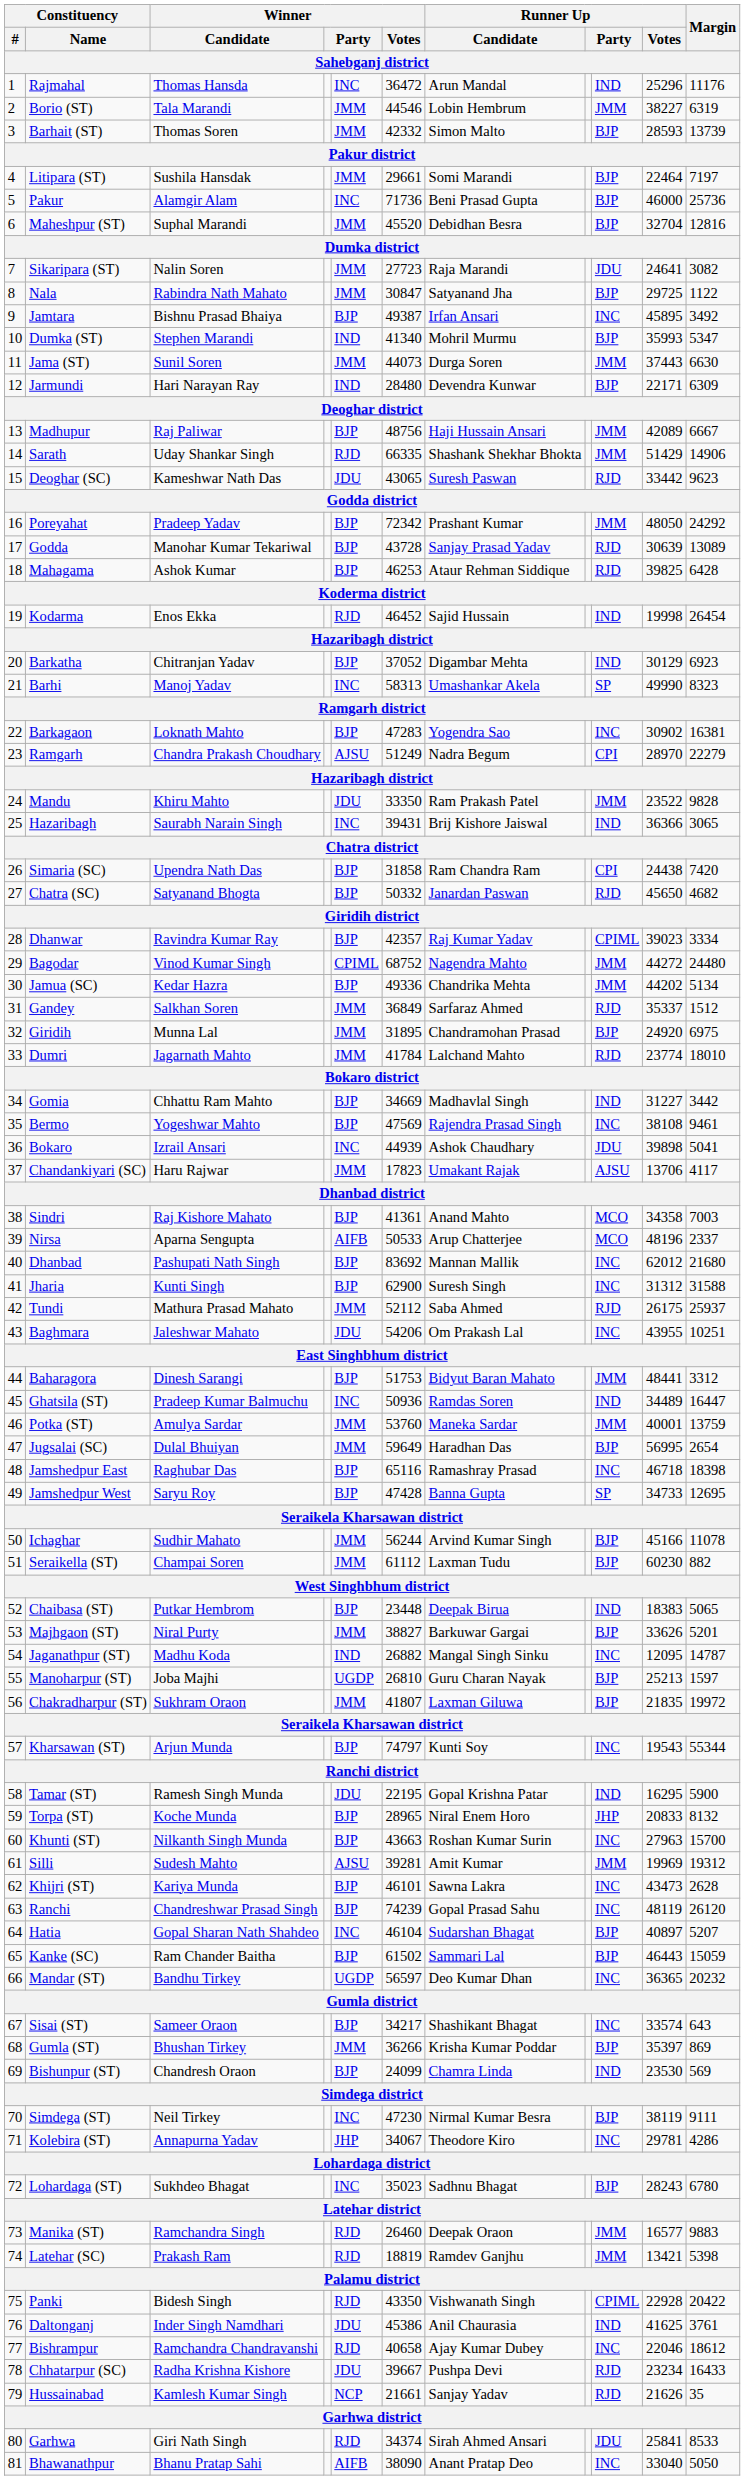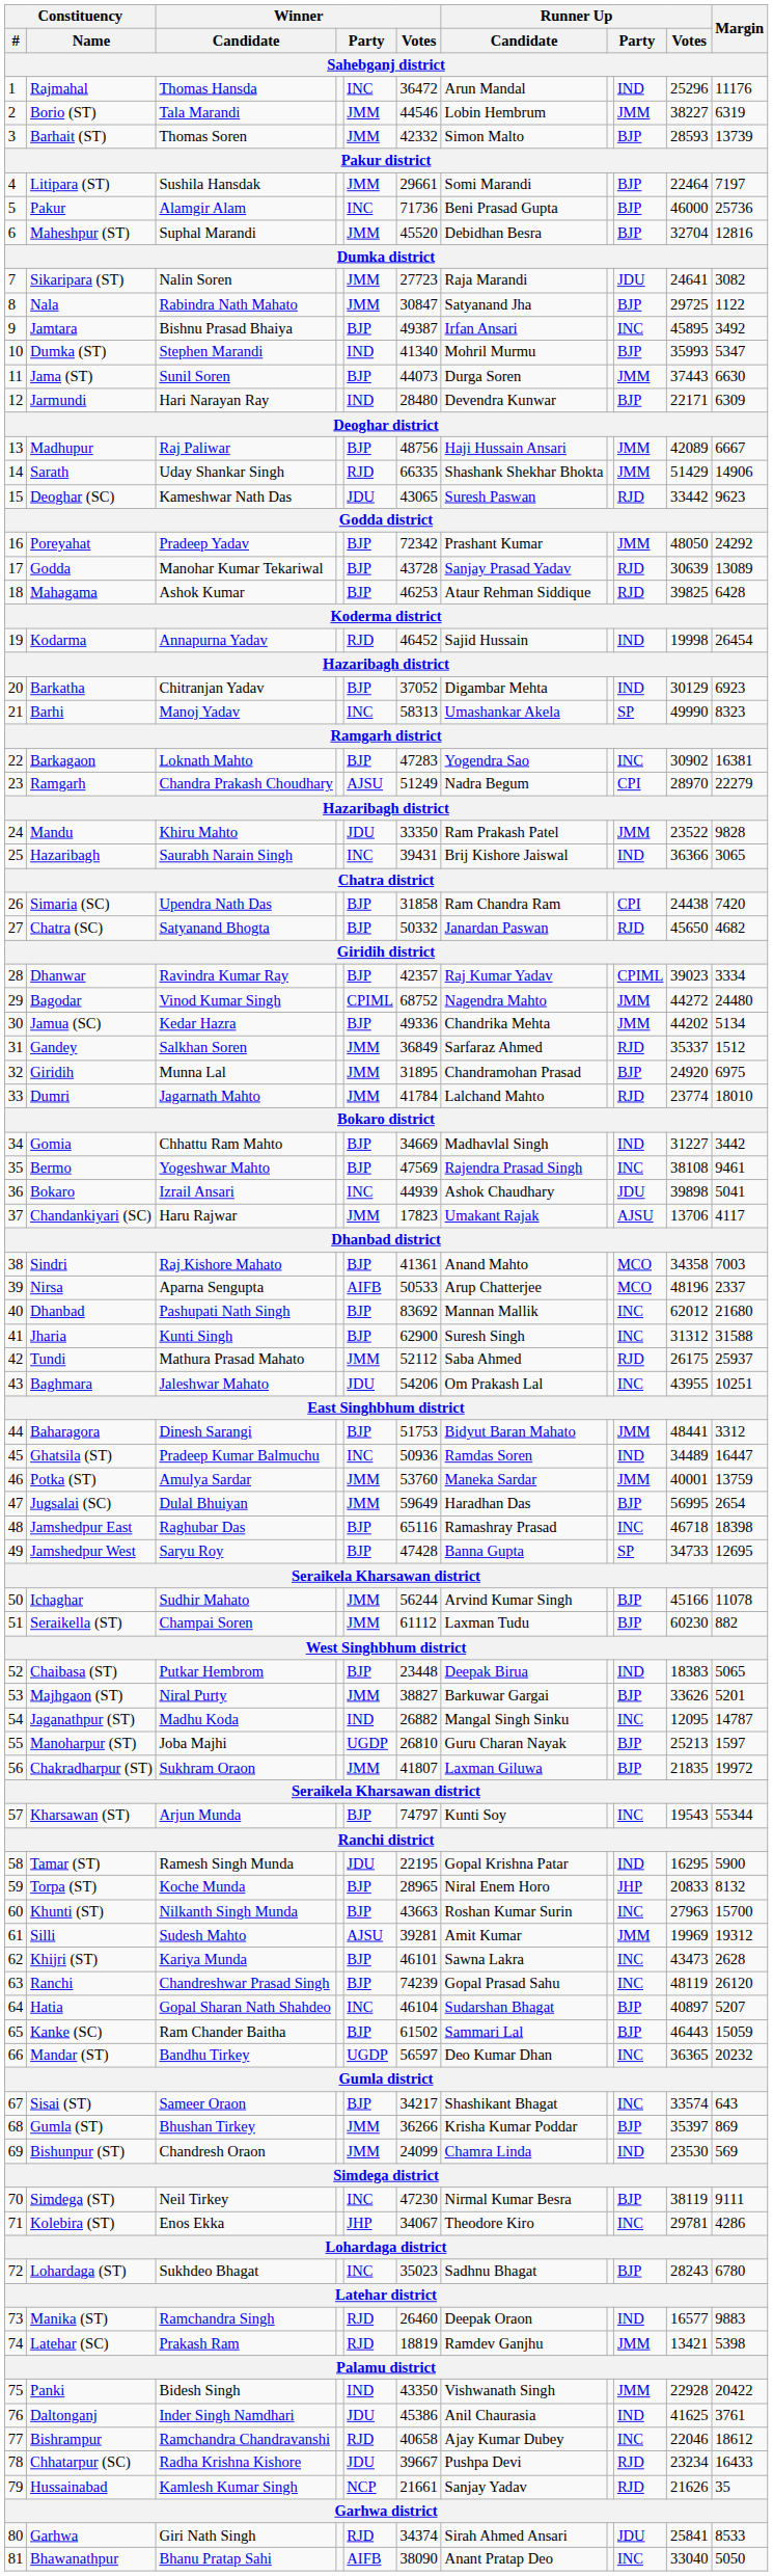Jama (ST) | column 5: JMM -> BJP
Kodarma | Winner / Candidate: Enos Ekka -> Annapurna Yadav
Bishunpur (ST) | column 5: BJP -> JMM
Kolebira (ST) | Winner / Candidate: Annapurna Yadav -> Enos Ekka
Manika (ST) | column 9: JMM -> IND
Panki | column 5: RJD -> IND
Panki | column 9: CPIML -> JMM
